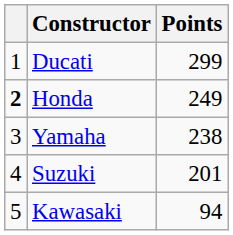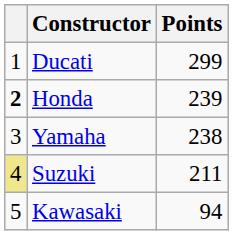Honda | Points: 249 -> 239
Suzuki | column 1: no background -> khaki background
Suzuki | Points: 201 -> 211
